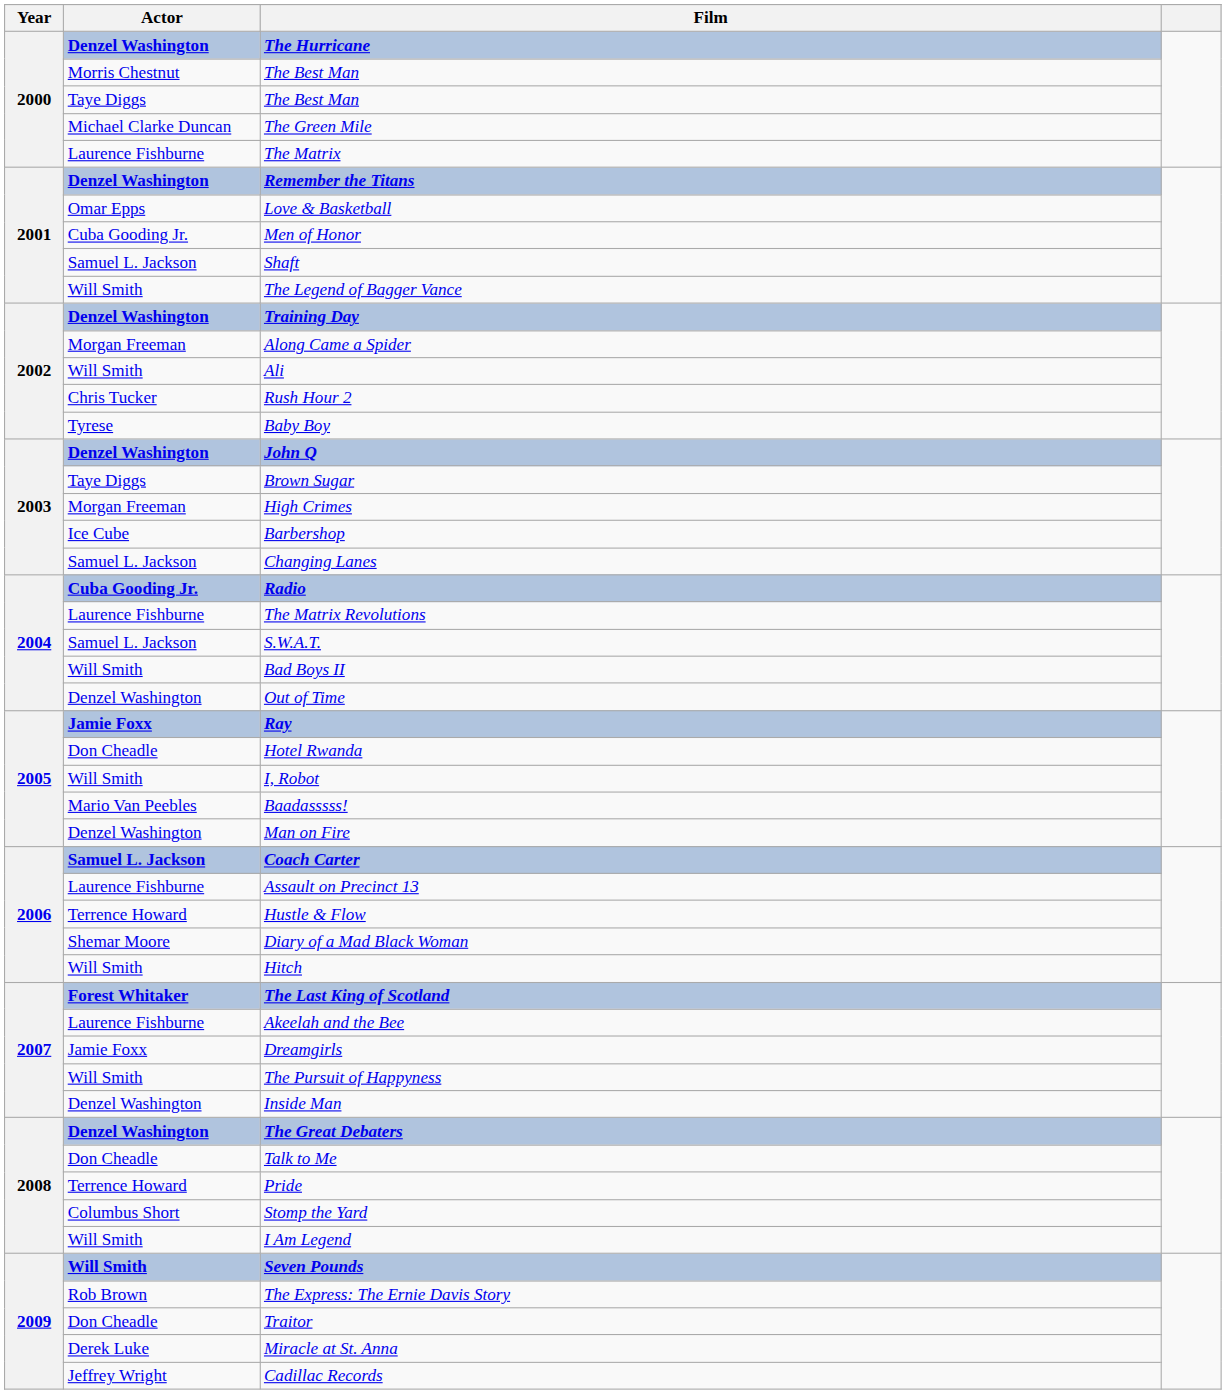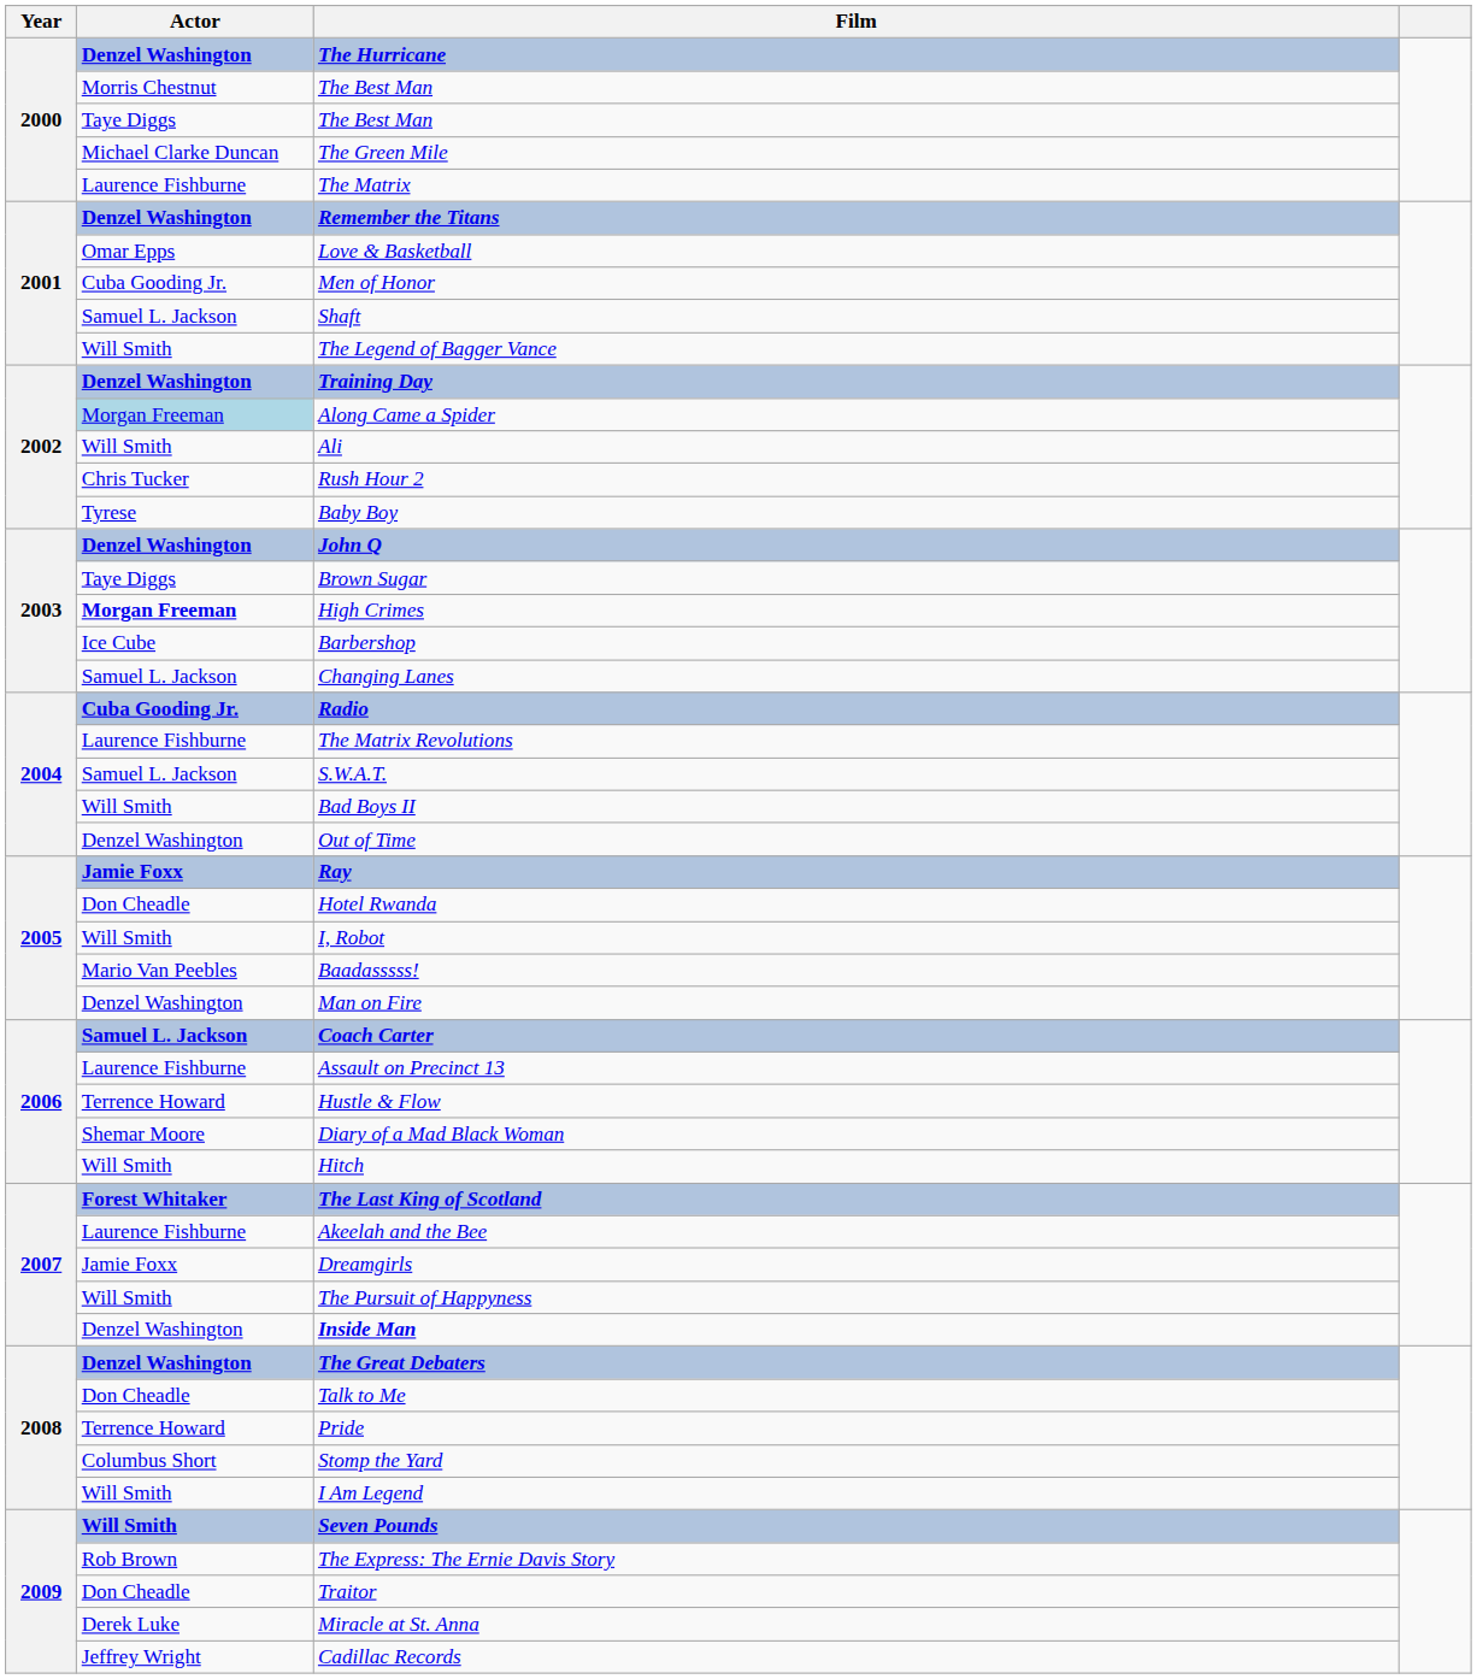Along Came a Spider | Actor: no background -> lightblue background
High Crimes | Actor: normal -> bold
Inside Man | Film: normal -> bold
